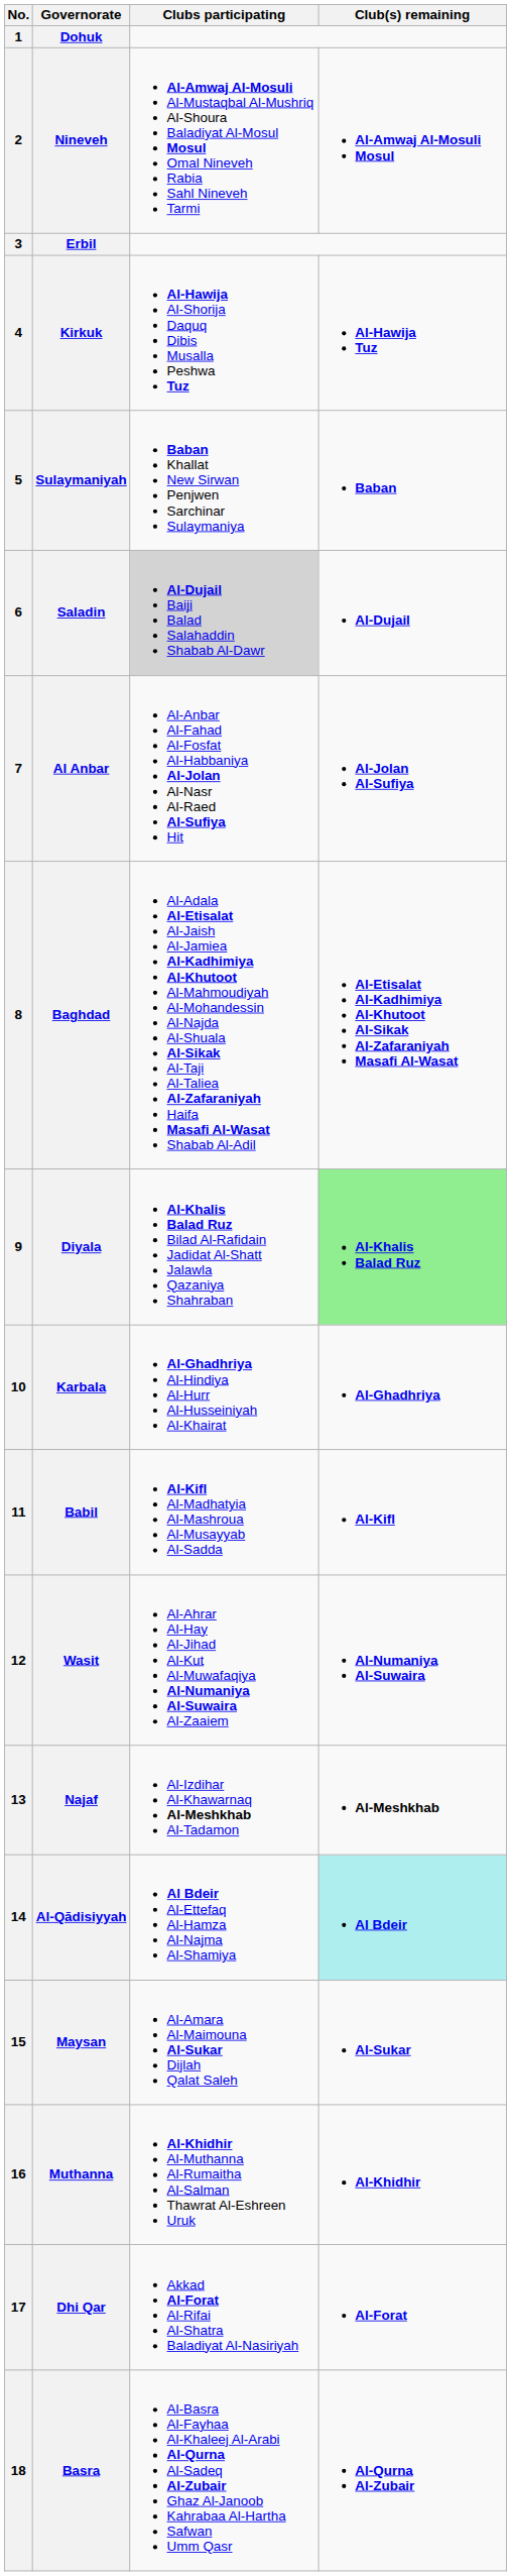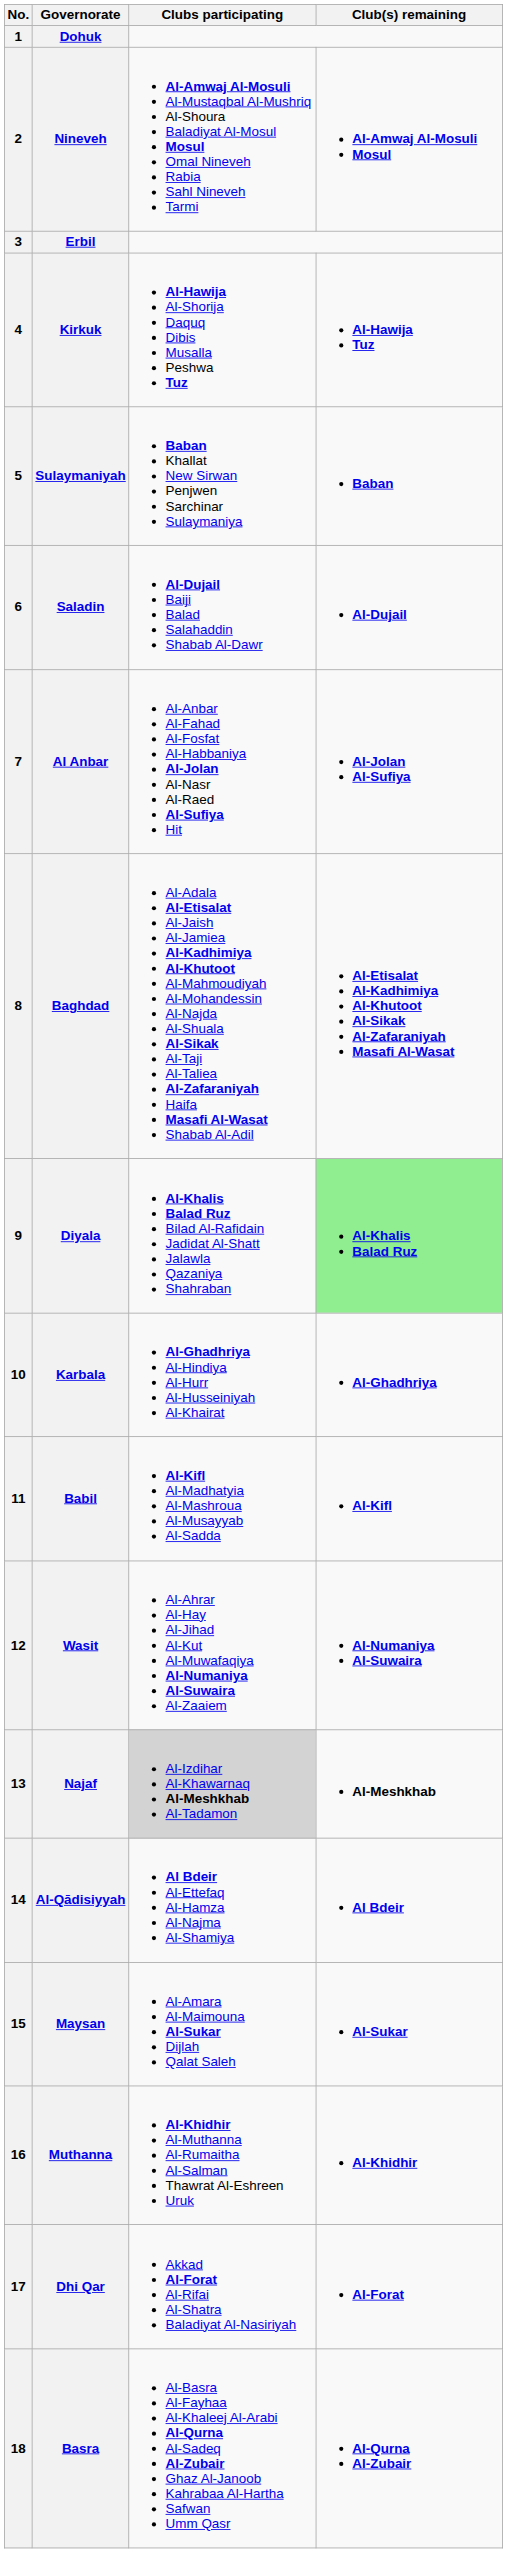Saladin | Clubs participating: lightgrey background -> no background
Najaf | Clubs participating: no background -> lightgrey background
Al-Qādisiyyah | Club(s) remaining: paleturquoise background -> no background
